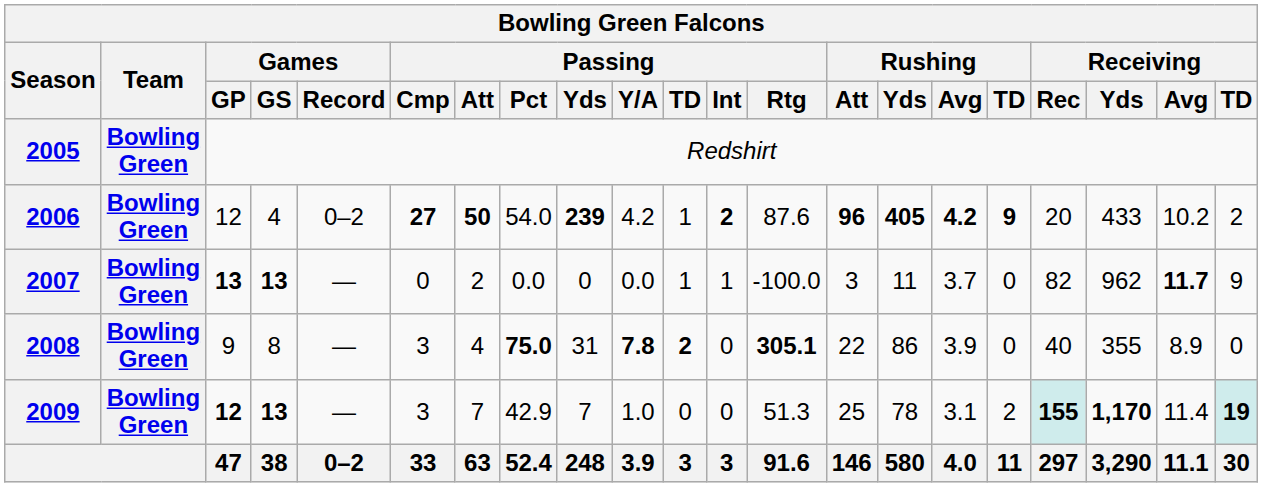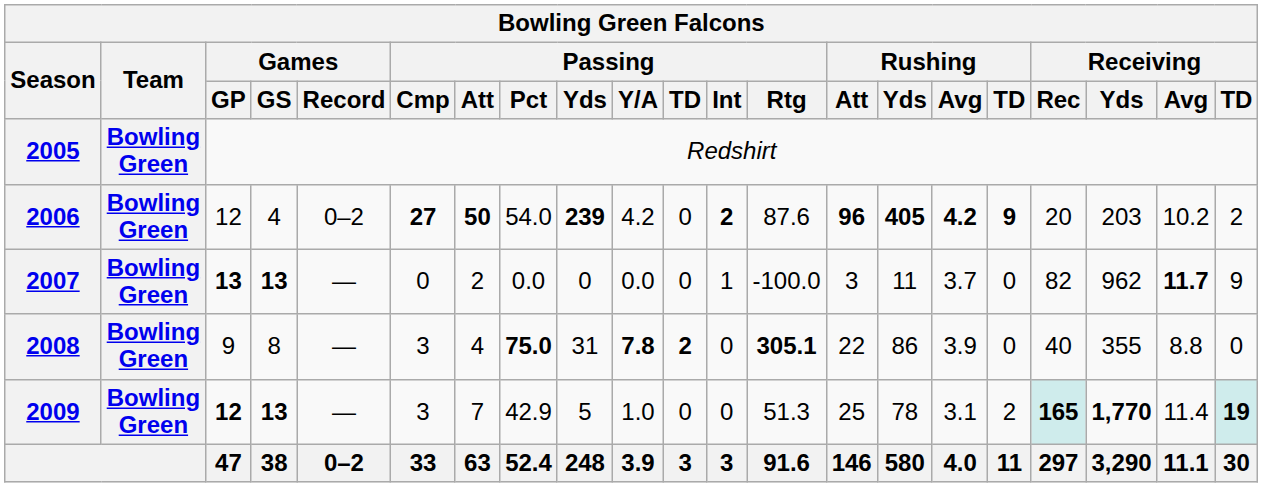2006 | Bowling Green Falcons / Passing / TD: 1 -> 0
2006 | Bowling Green Falcons / Receiving / Yds: 433 -> 203
2007 | Bowling Green Falcons / Passing / TD: 1 -> 0
2008 | Bowling Green Falcons / Receiving / Avg: 8.9 -> 8.8
2009 | Bowling Green Falcons / Passing / Yds: 7 -> 5
2009 | Bowling Green Falcons / Receiving / Rec: 155 -> 165
2009 | Bowling Green Falcons / Receiving / Yds: 1,170 -> 1,770
